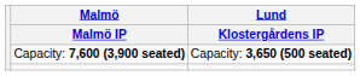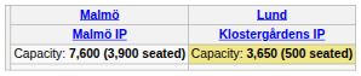Capacity: 7,600 (3,900 seated) | Lund / Klostergårdens IP: no background -> khaki background
